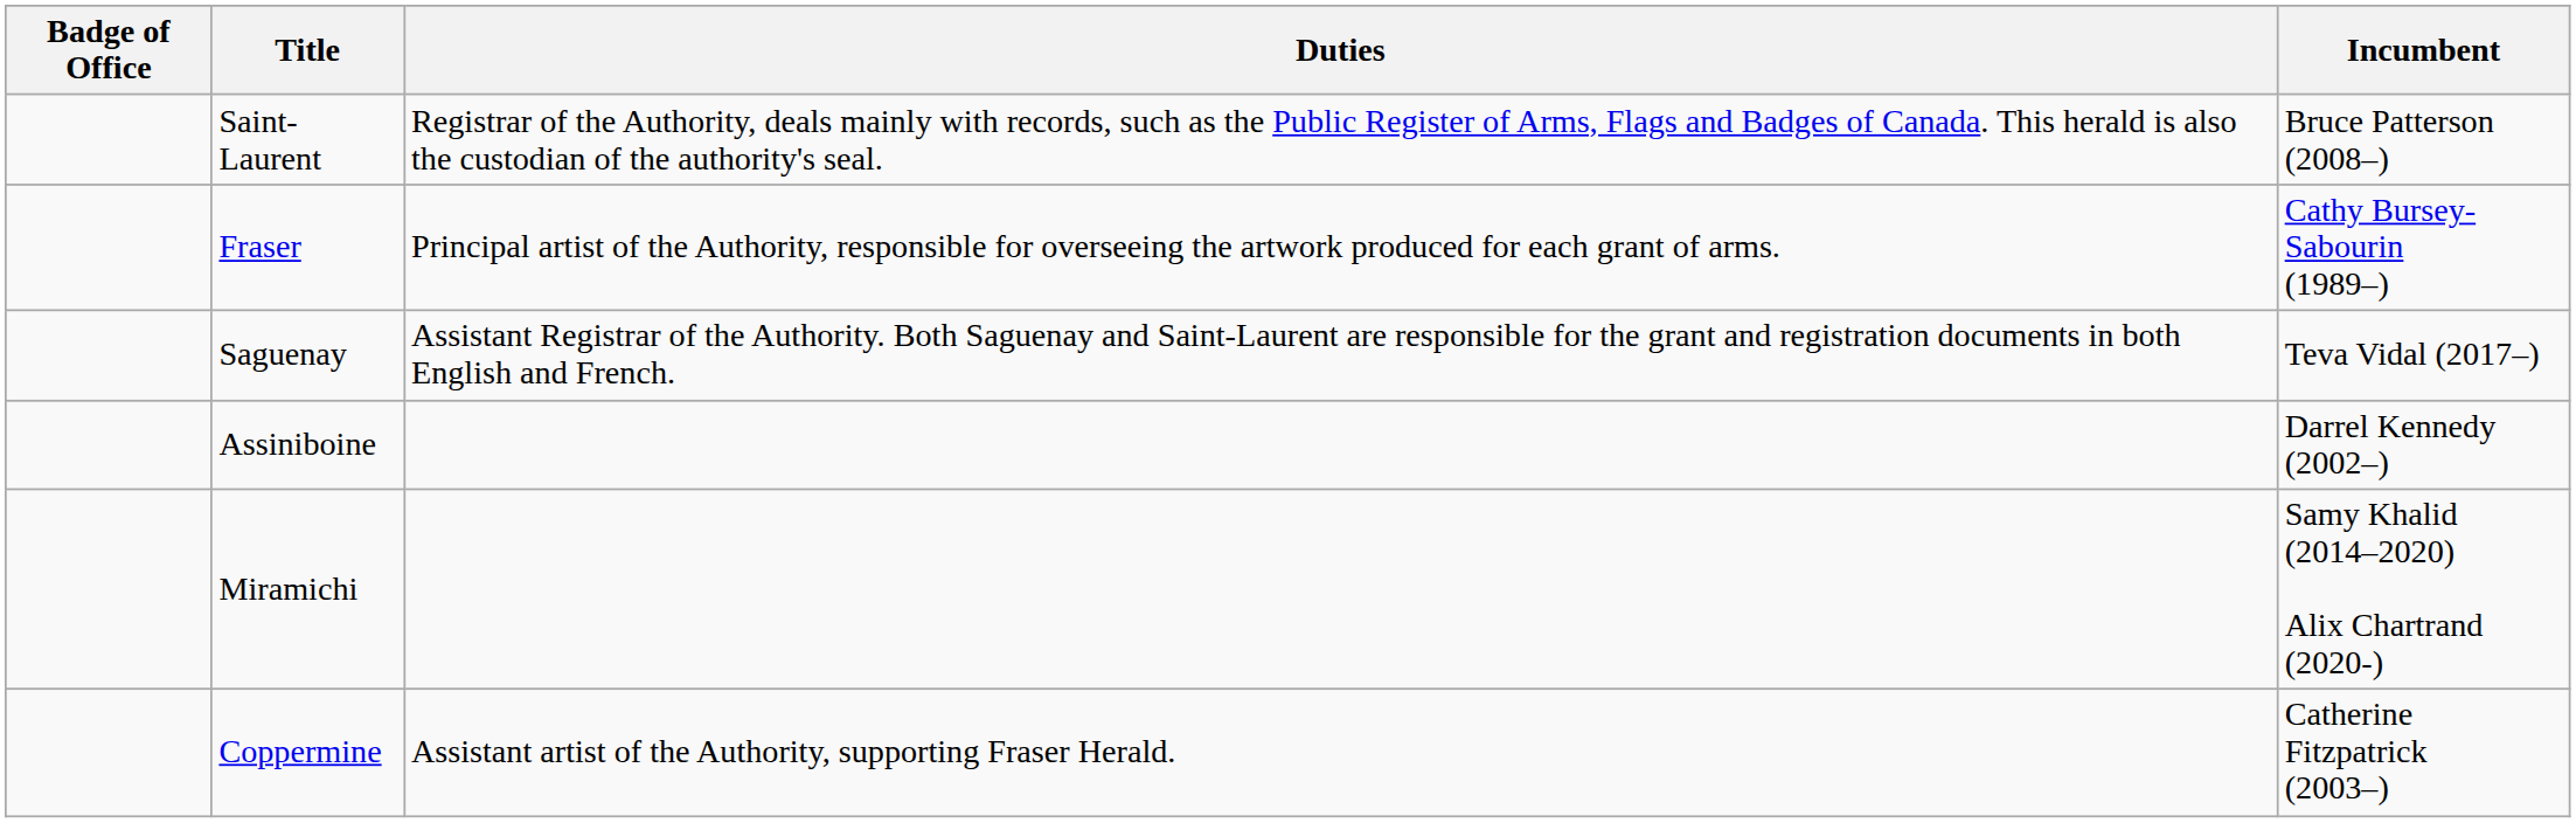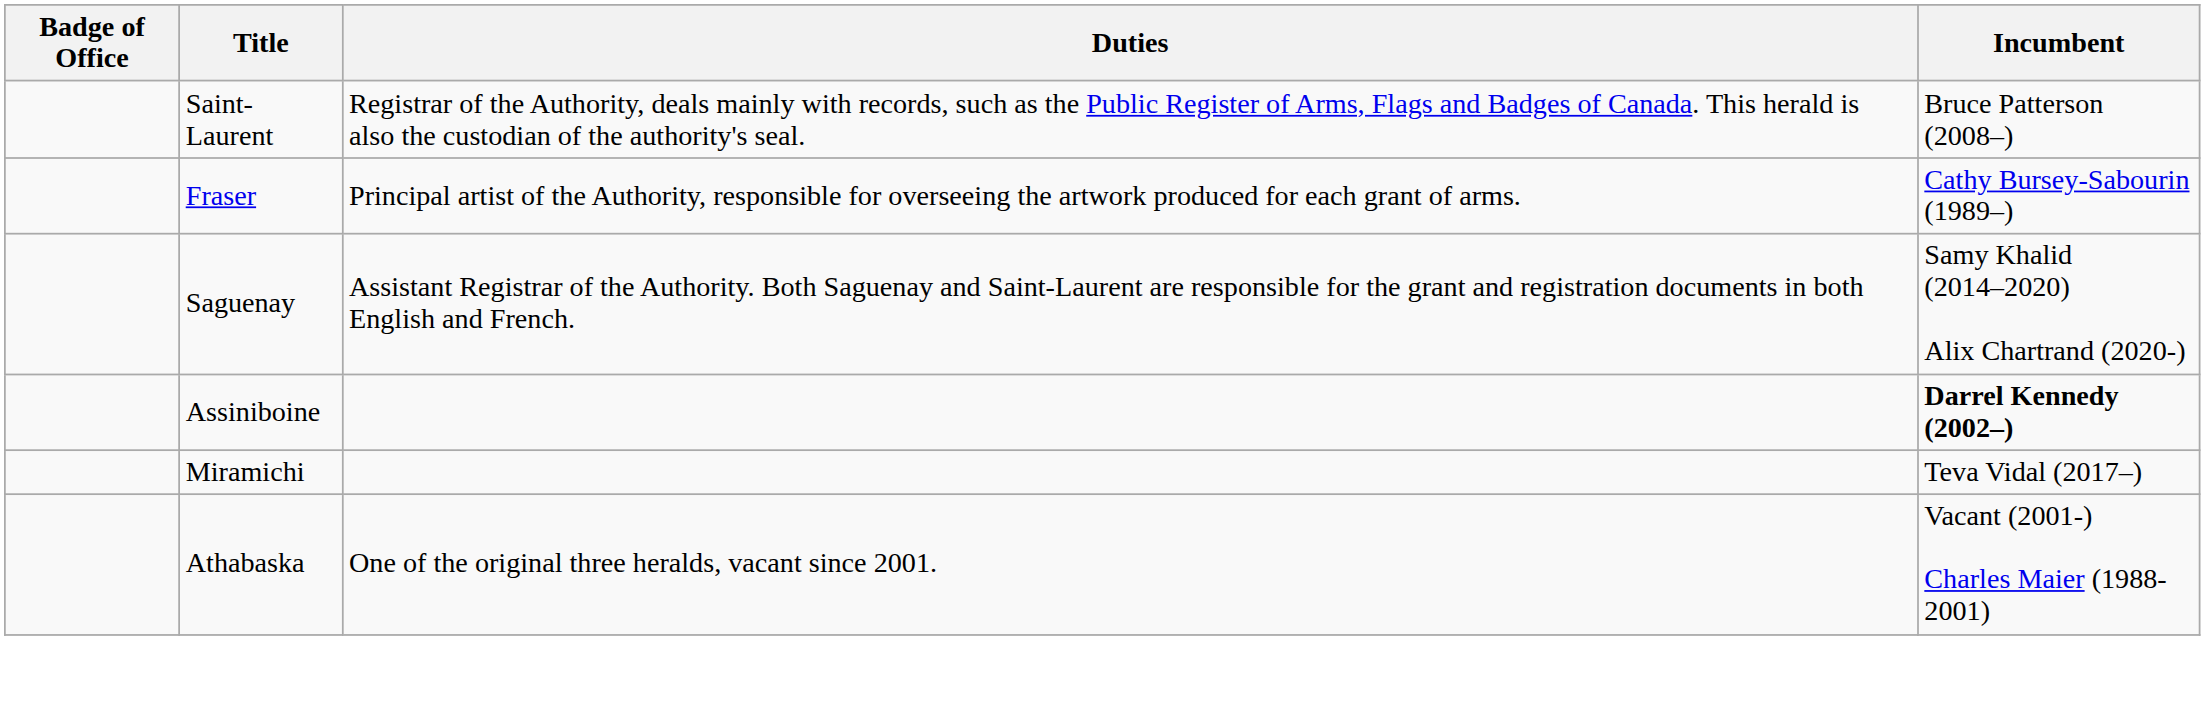Saguenay | Incumbent: Teva Vidal (2017–) -> Samy Khalid (2014–2020) Alix Chartrand (2020-)
Assiniboine | Incumbent: normal -> bold
Miramichi | Incumbent: Samy Khalid (2014–2020) Alix Chartrand (2020-) -> Teva Vidal (2017–)
- row: Coppermine | Assistant artist of the Authority, supporting Fraser Herald. | Catherine Fitzpatrick (2003–)
+ row: Athabaska | One of the original three heralds, vacant since 2001. | Vacant (2001-) Charles Maier (1988-2001)
